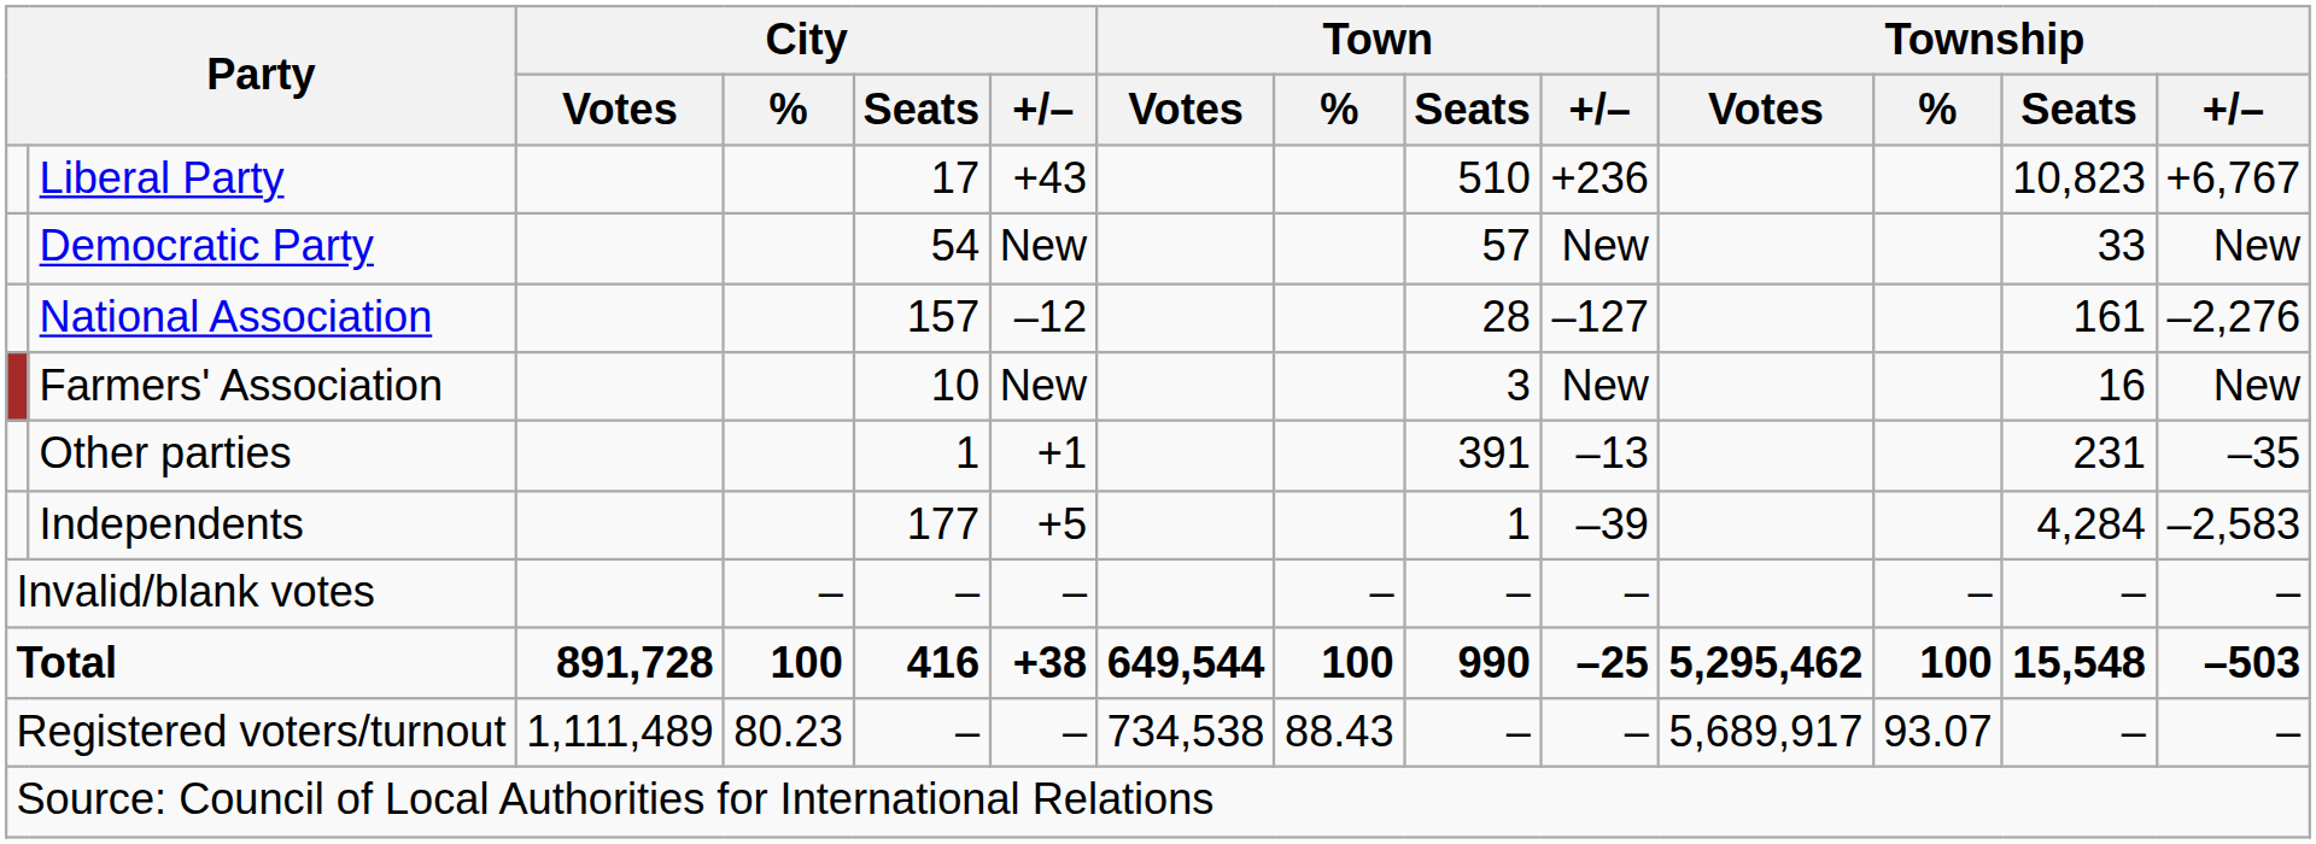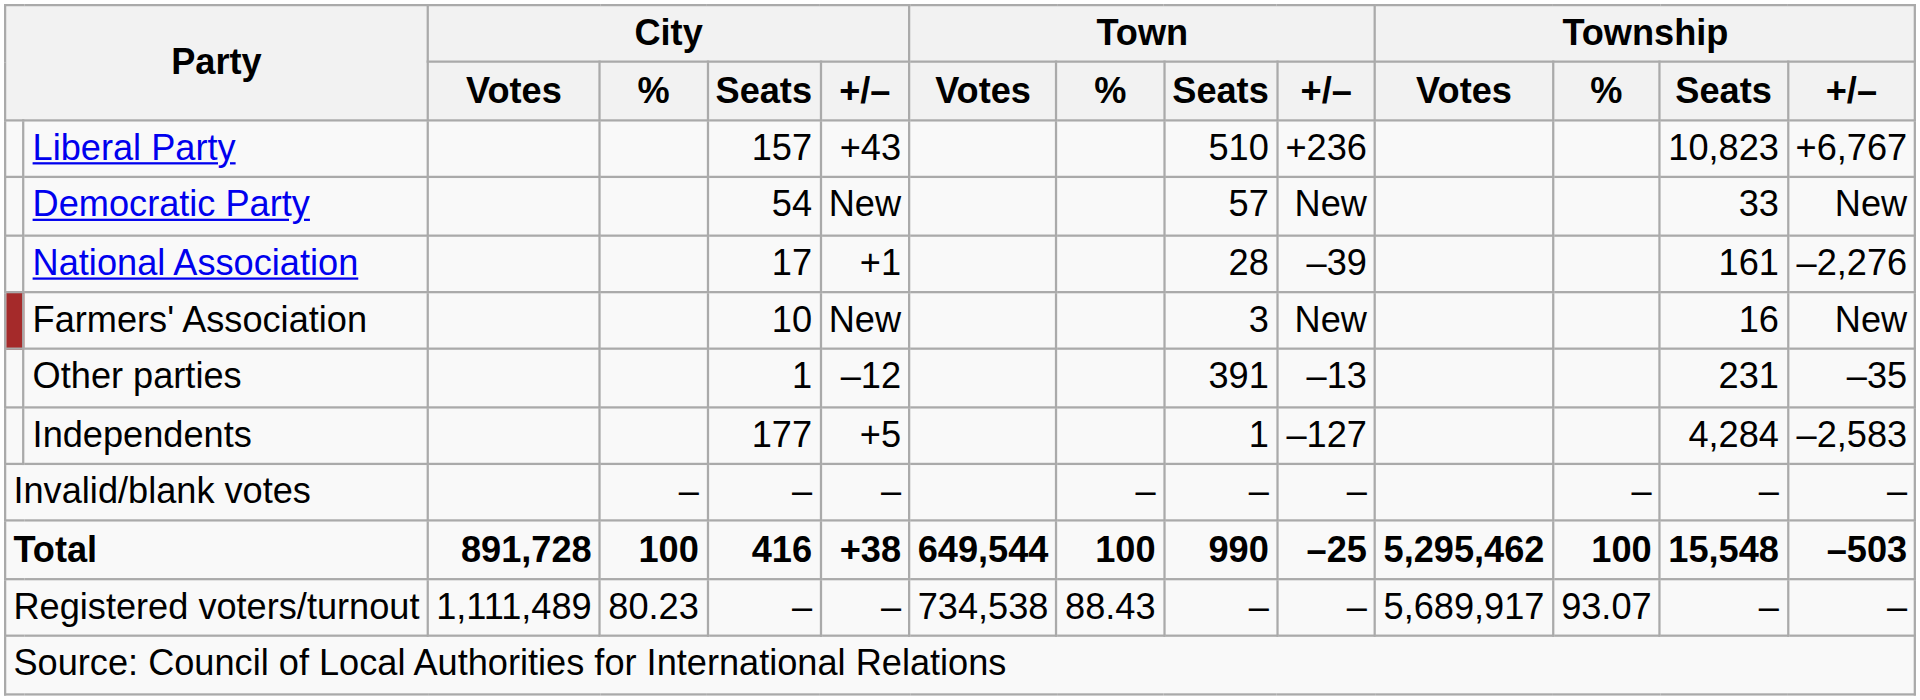Liberal Party | City / Seats: 17 -> 157
National Association | City / Seats: 157 -> 17
National Association | City / +/–: –12 -> +1
National Association | Town / +/–: –127 -> –39
Other parties | City / +/–: +1 -> –12
Independents | Town / +/–: –39 -> –127
